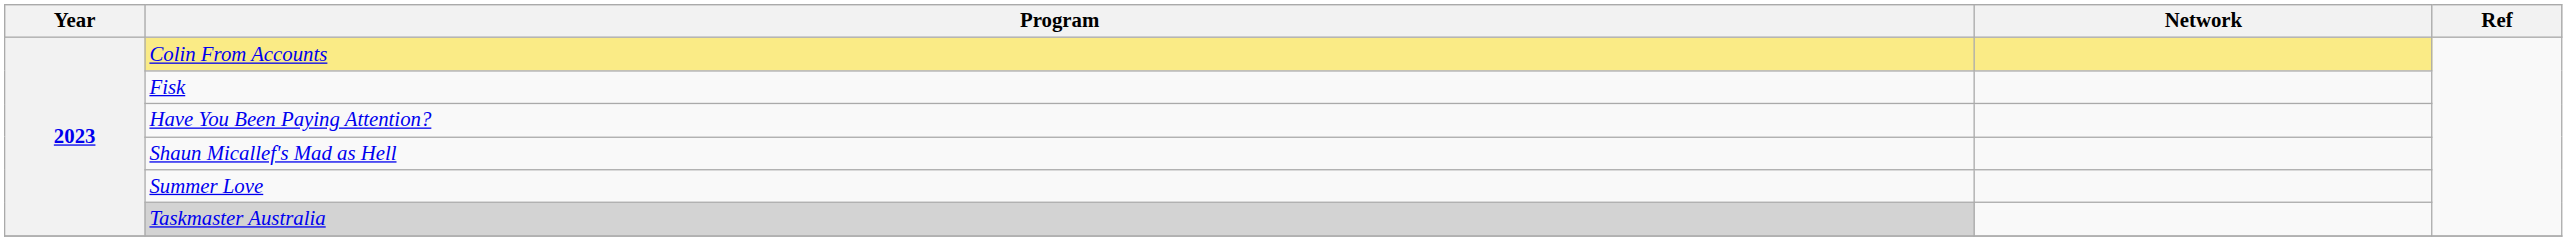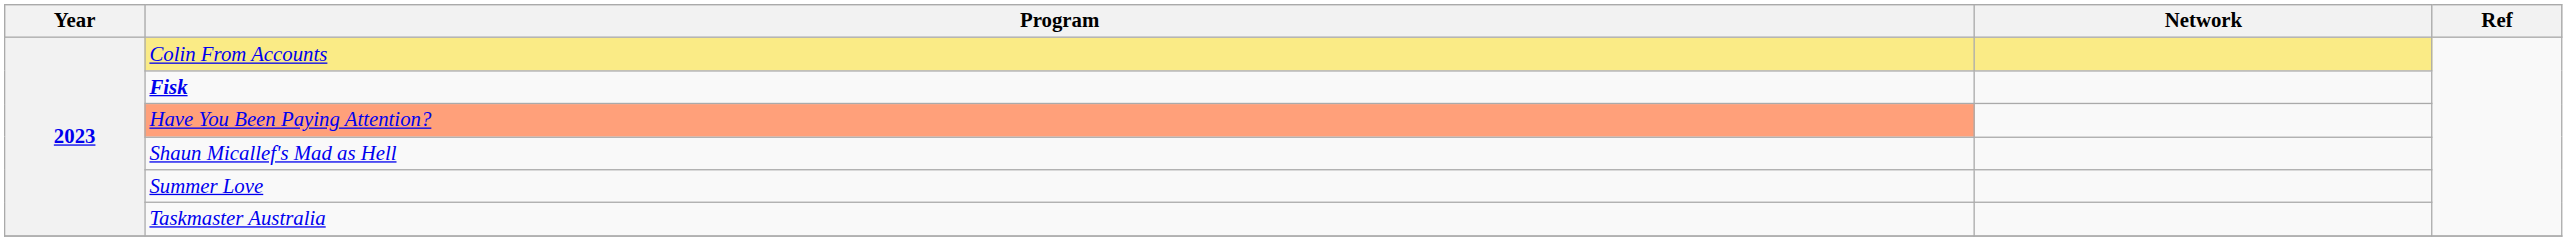Fisk | Program: normal -> bold
Have You Been Paying Attention? | Program: no background -> lightsalmon background
Taskmaster Australia | Program: lightgrey background -> no background
